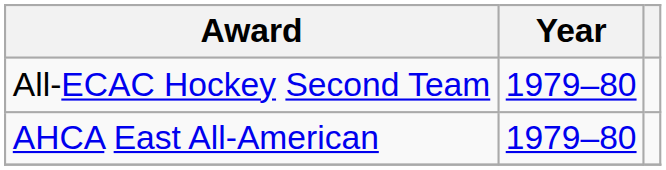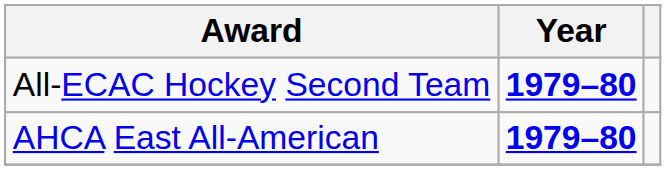row 2 | Year: normal -> bold
row 3 | Year: normal -> bold
